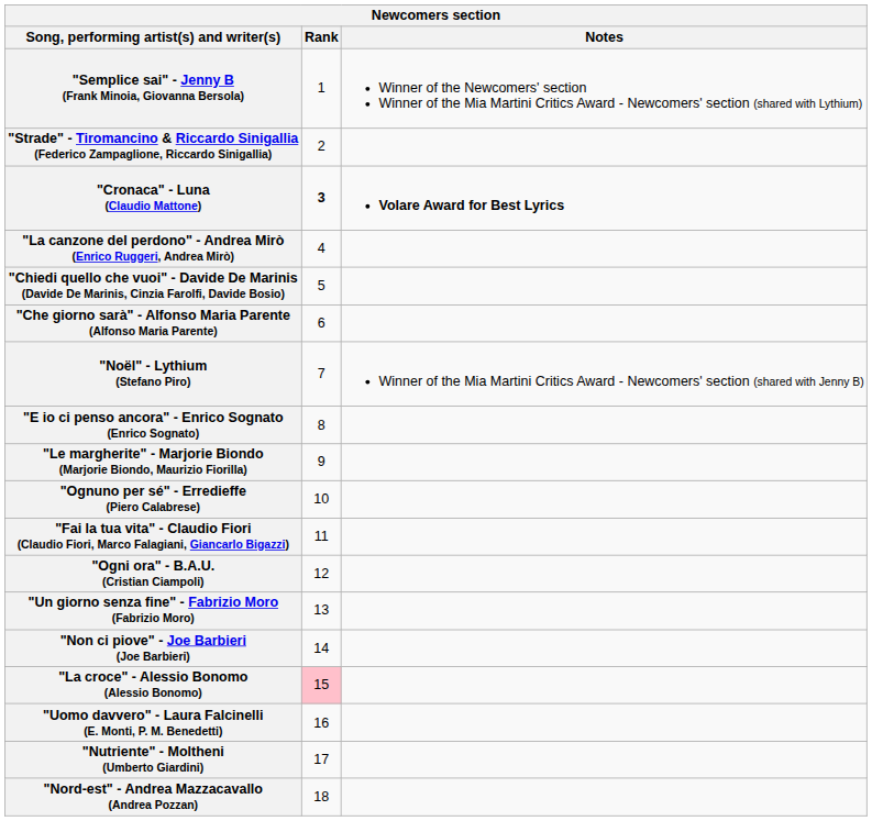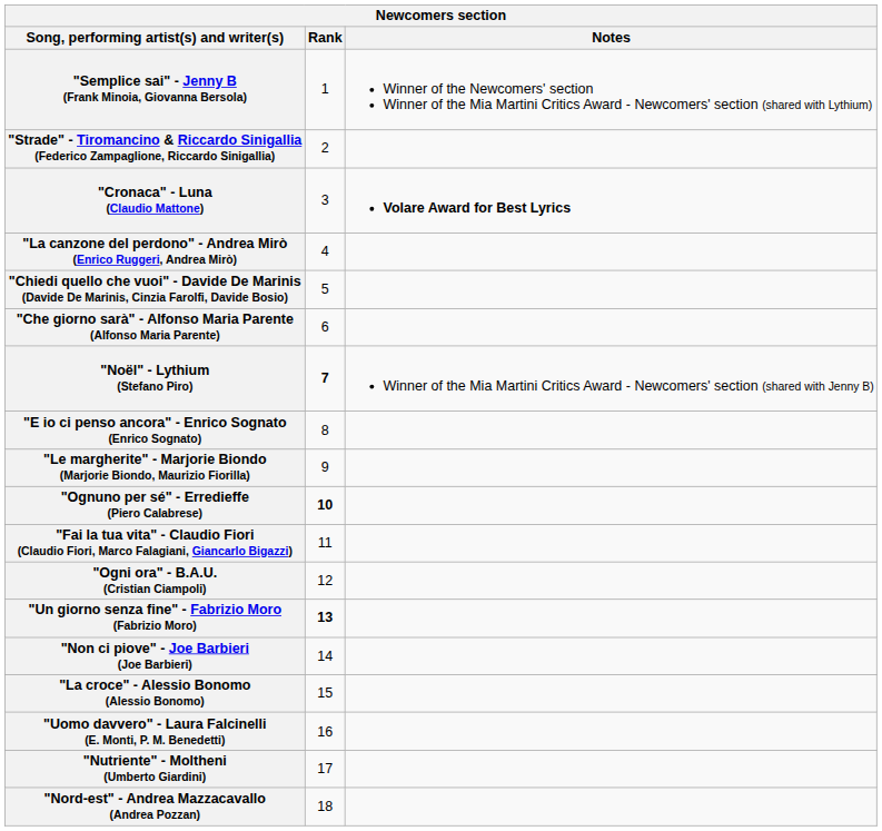"Cronaca" - Luna (Claudio Mattone) | Rank: bold -> normal
"Noël" - Lythium (Stefano Piro) | Rank: normal -> bold
"Ognuno per sé" - Erredieffe (Piero Calabrese) | Rank: normal -> bold
"Un giorno senza fine" - Fabrizio Moro (Fabrizio Moro) | Rank: normal -> bold
"La croce" - Alessio Bonomo (Alessio Bonomo) | Rank: pink background -> no background
